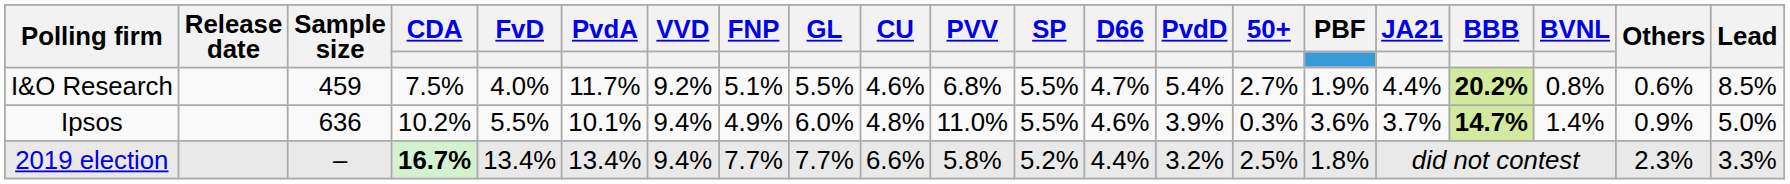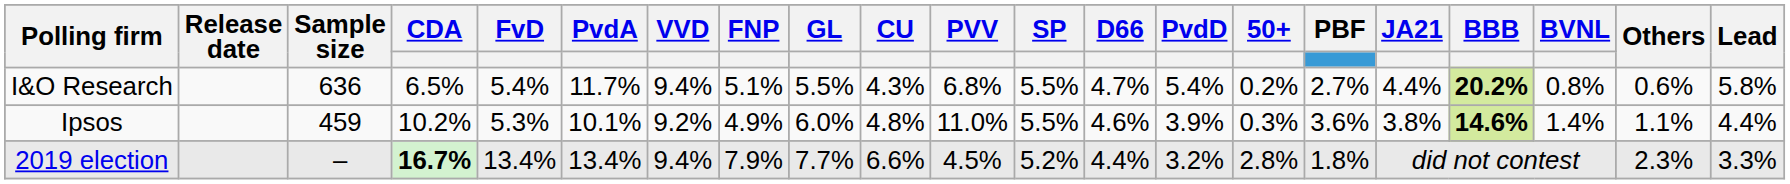I&O Research | Sample size: 459 -> 636
I&O Research | CDA: 7.5% -> 6.5%
I&O Research | FvD: 4.0% -> 5.4%
I&O Research | VVD: 9.2% -> 9.4%
I&O Research | CU: 4.6% -> 4.3%
I&O Research | 50+: 2.7% -> 0.2%
I&O Research | PBF: 1.9% -> 2.7%
I&O Research | Lead: 8.5% -> 5.8%
Ipsos | Sample size: 636 -> 459
Ipsos | FvD: 5.5% -> 5.3%
Ipsos | VVD: 9.4% -> 9.2%
Ipsos | JA21: 3.7% -> 3.8%
Ipsos | BBB: 14.7% -> 14.6%
Ipsos | Others: 0.9% -> 1.1%
Ipsos | Lead: 5.0% -> 4.4%
2019 election | FNP: 7.7% -> 7.9%
2019 election | PVV: 5.8% -> 4.5%
2019 election | 50+: 2.5% -> 2.8%
